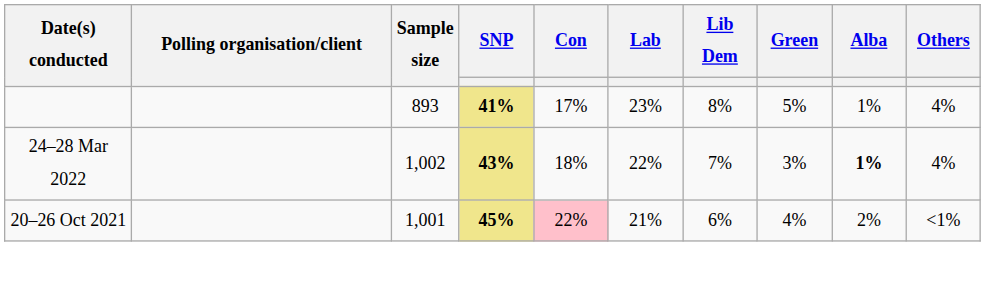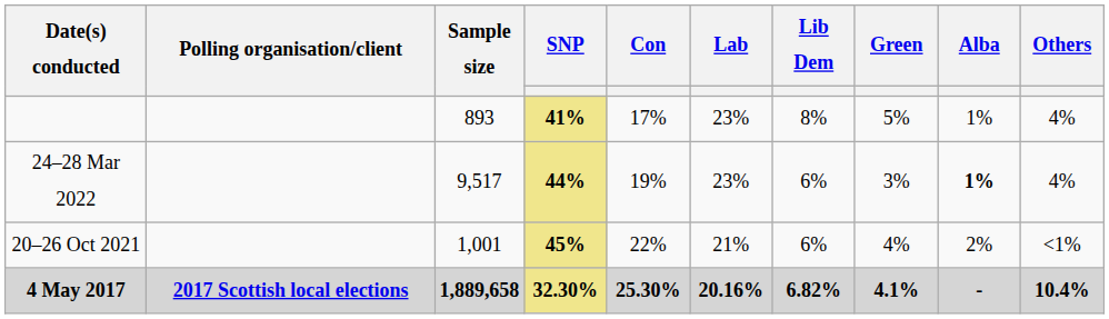24–28 Mar 2022 | Sample size: 1,002 -> 9,517
24–28 Mar 2022 | SNP: 43% -> 44%
24–28 Mar 2022 | Con: 18% -> 19%
24–28 Mar 2022 | Lab: 22% -> 23%
24–28 Mar 2022 | Lib Dem: 7% -> 6%
20–26 Oct 2021 | Con: pink background -> no background
+ row: 4 May 2017 | 2017 Scottish local elections | 1,889,658 | 32.30% | 25.30% | 20.16% | 6.82% | 4.1% | - | 10.4%
